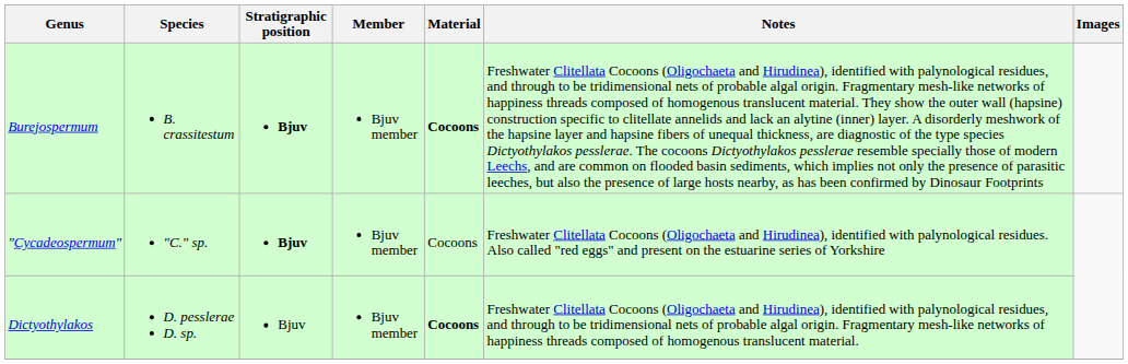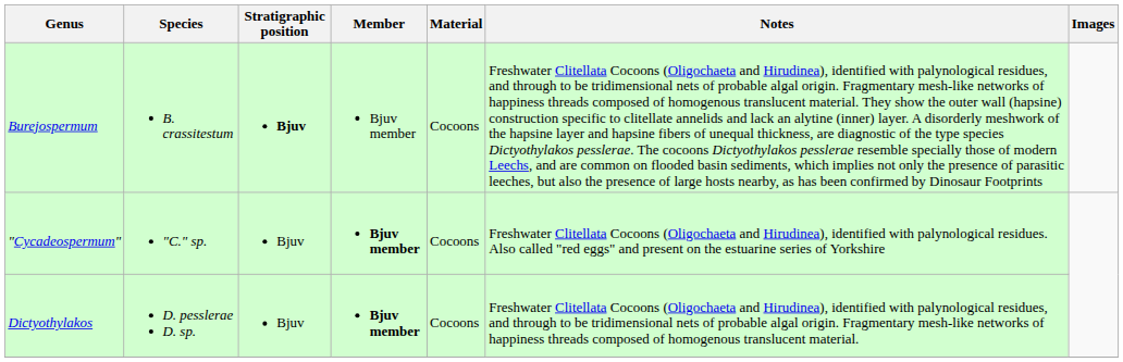Burejospermum | Material: bold -> normal
"Cycadeospermum" | Stratigraphic position: bold -> normal
"Cycadeospermum" | Member: normal -> bold
Dictyothylakos | Member: normal -> bold
Dictyothylakos | Material: bold -> normal
